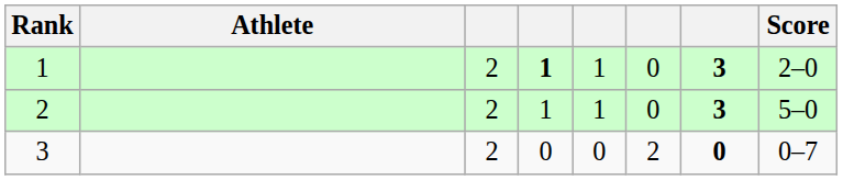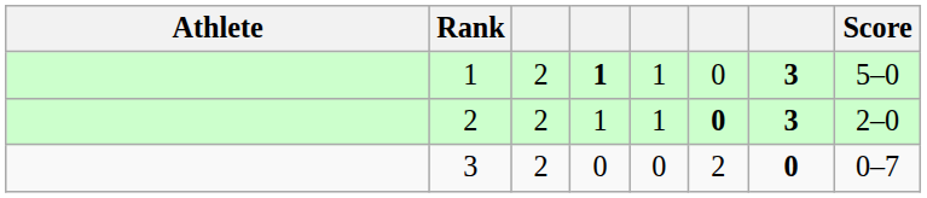columns swapped: Rank <-> Athlete
row 2 | Score: 2–0 -> 5–0
row 3 | column 6: normal -> bold
row 3 | Score: 5–0 -> 2–0
